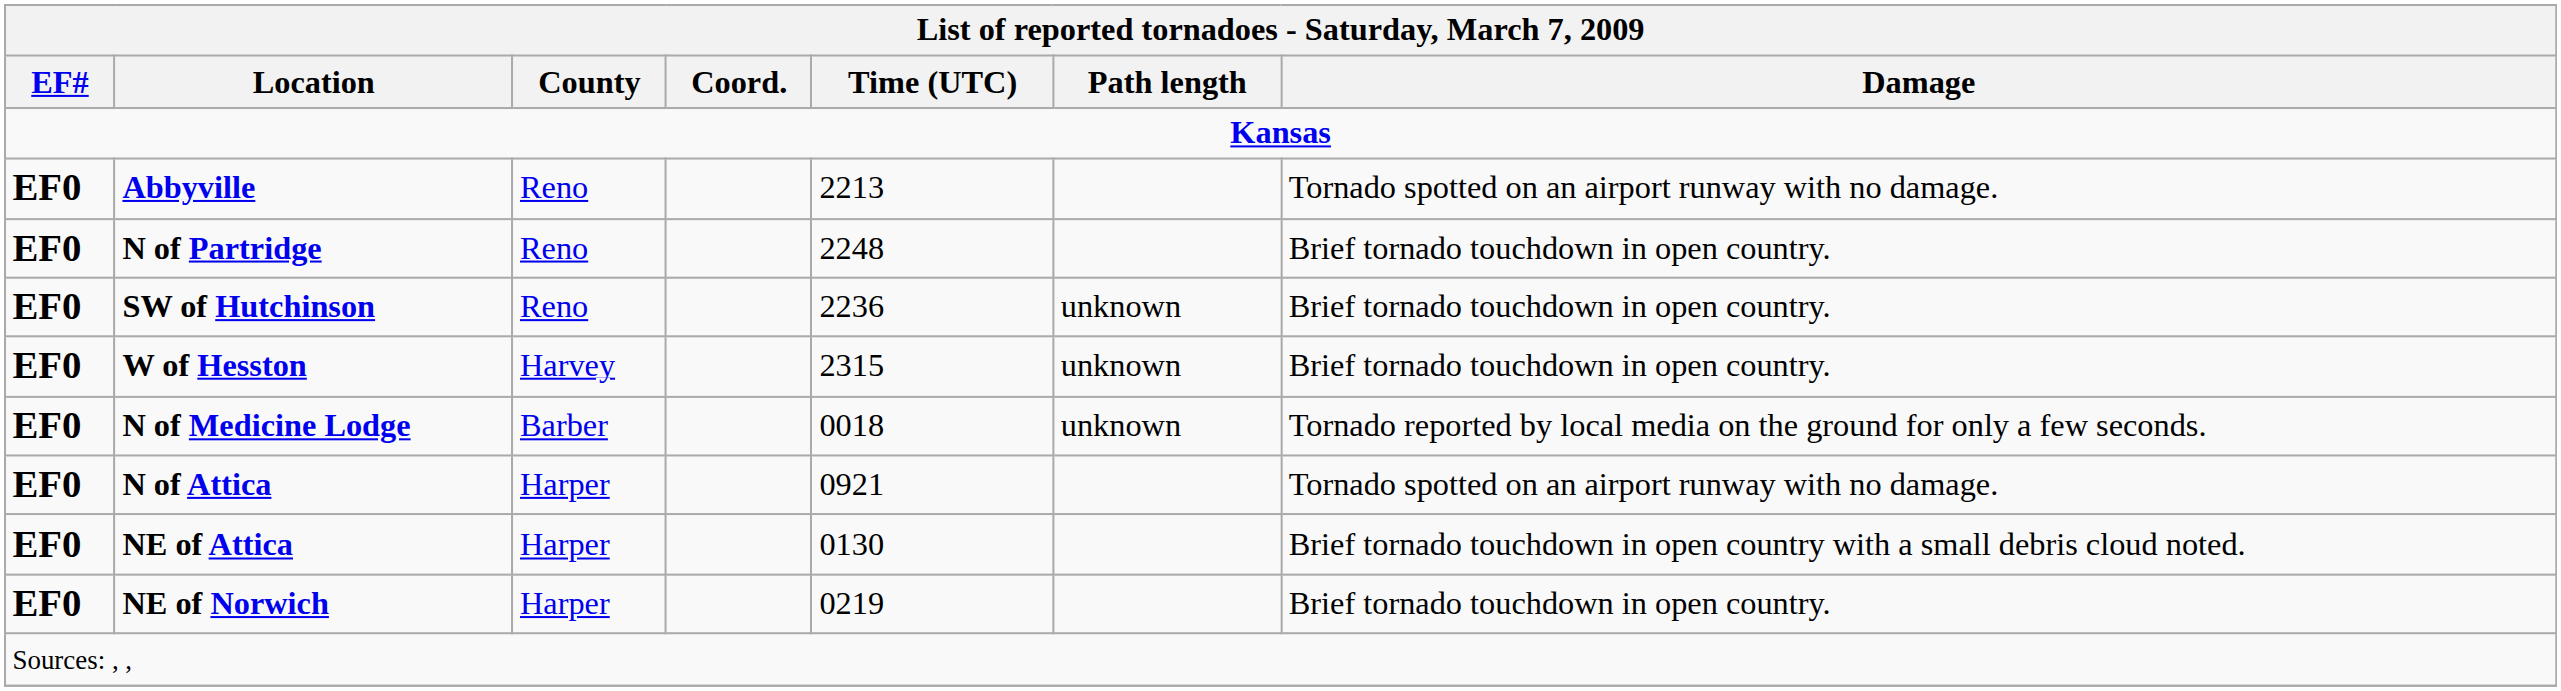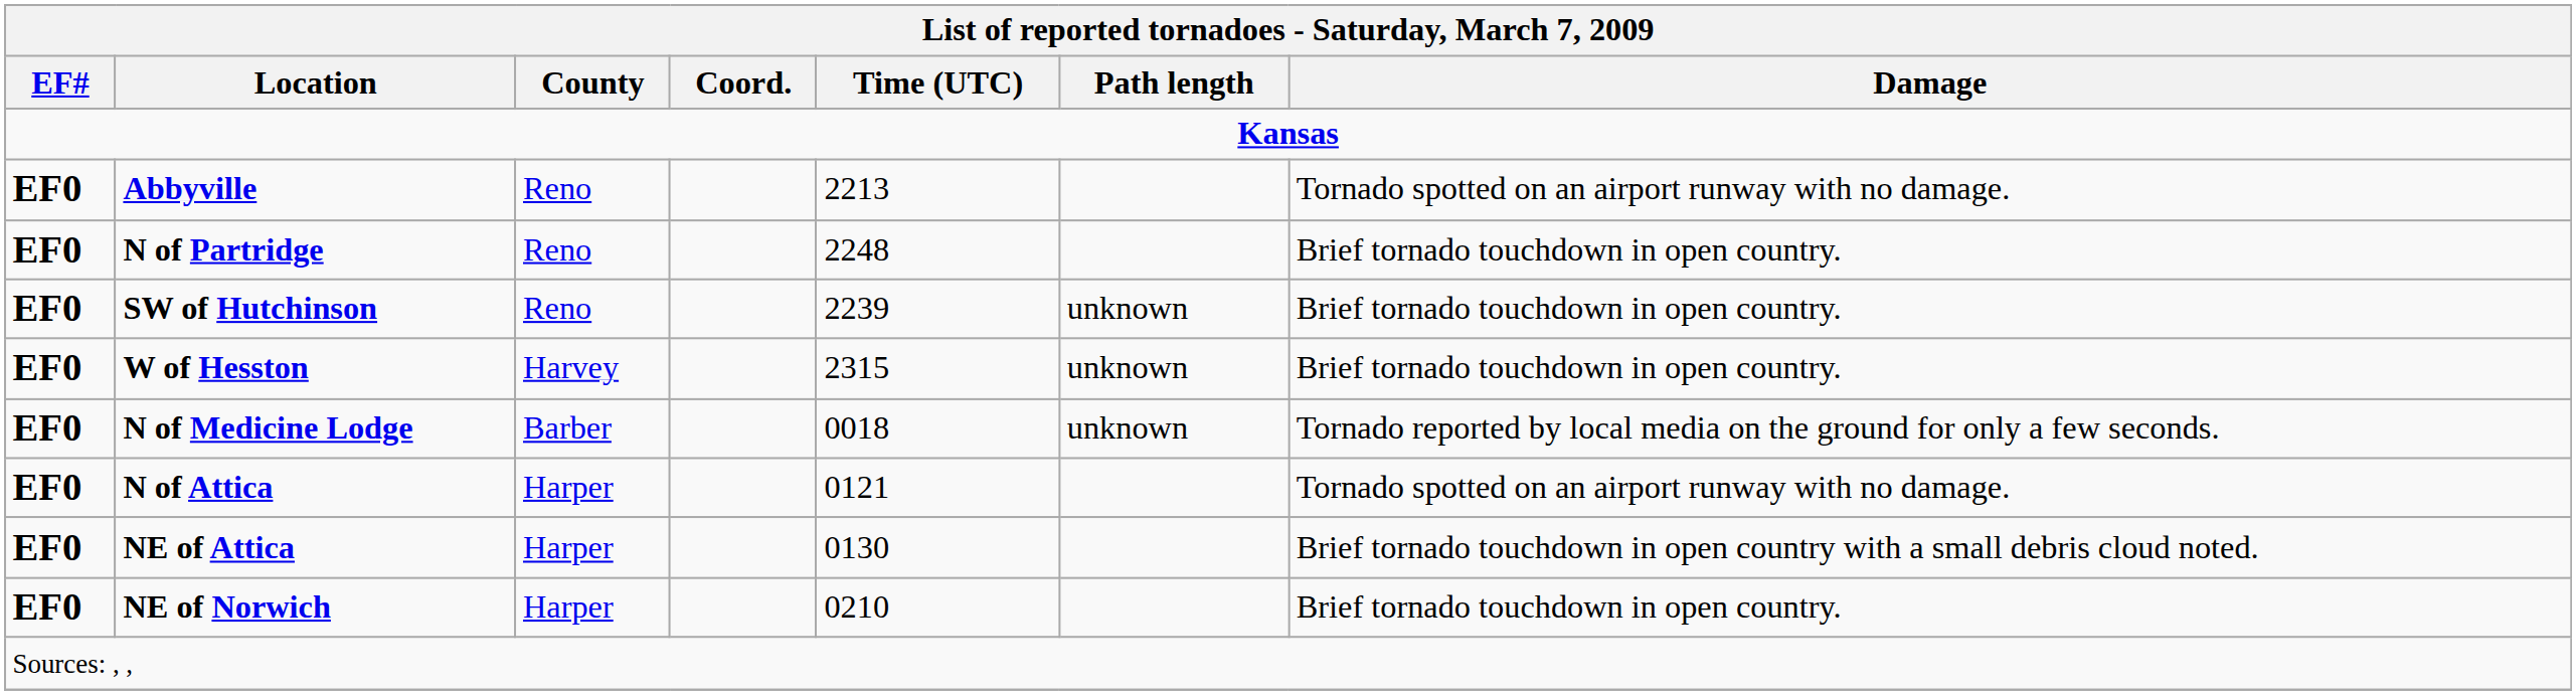SW of Hutchinson | Time (UTC): 2236 -> 2239
N of Attica | Time (UTC): 0921 -> 0121
NE of Norwich | Time (UTC): 0219 -> 0210
